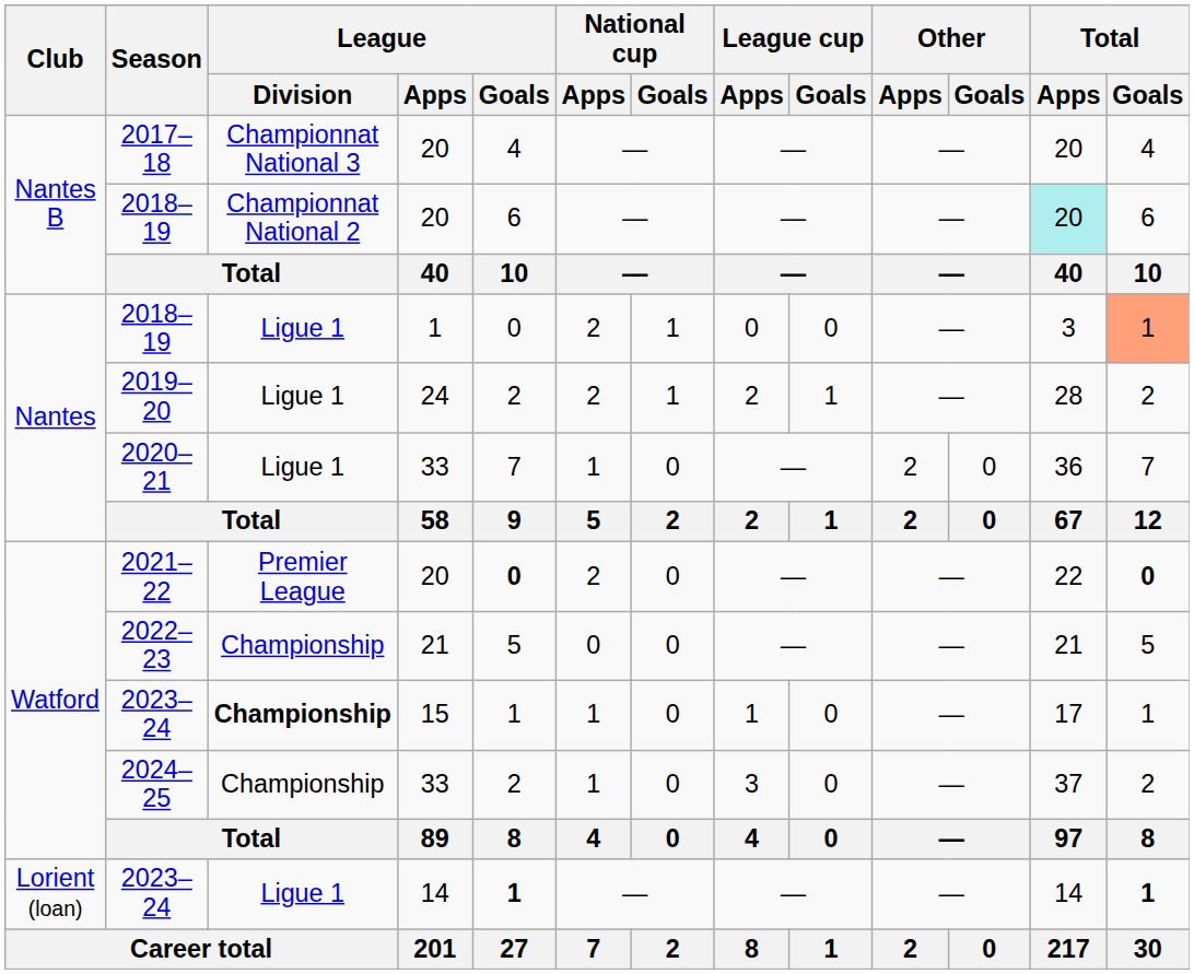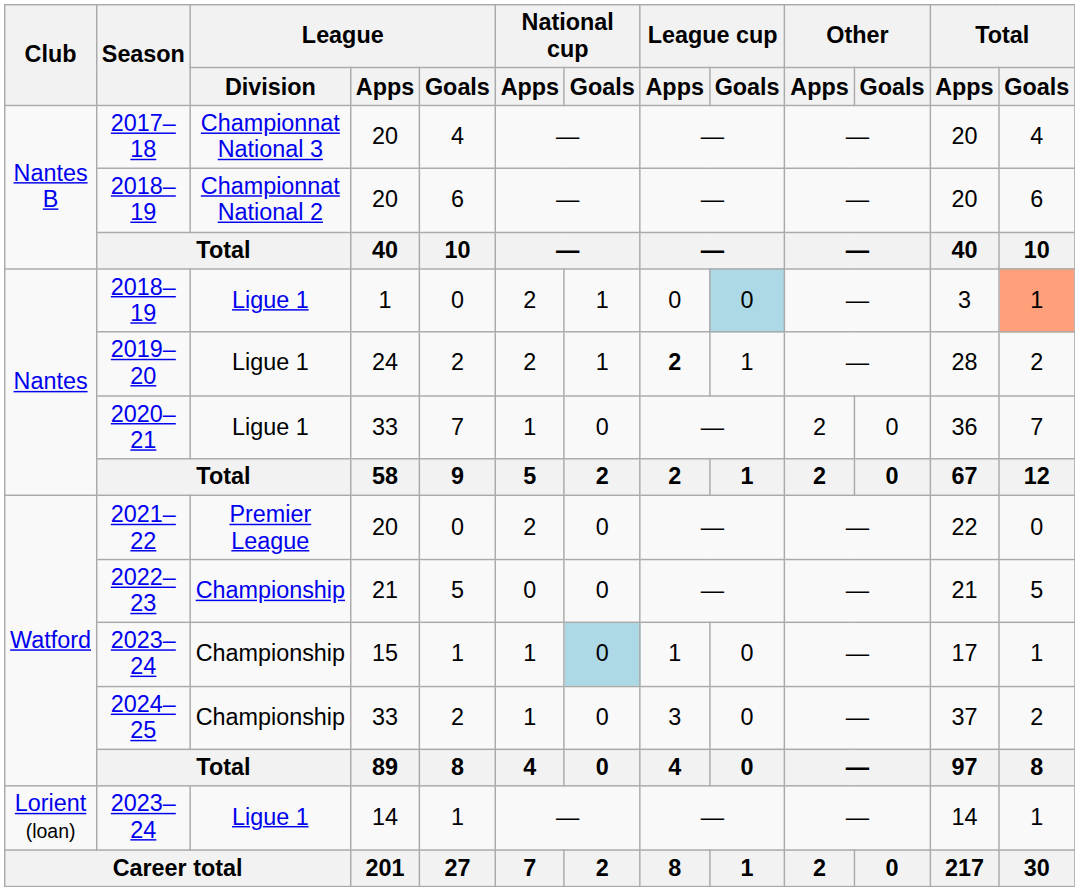2018–19 / 20 | Total / Apps: paleturquoise background -> no background
2018–19 / 1 | League cup / Goals: no background -> lightblue background
2019–20 | League cup / Apps: normal -> bold
2021–22 | League / Goals: bold -> normal
2021–22 | Total / Goals: bold -> normal
2023–24 / 15 | League / Division: bold -> normal
2023–24 / 15 | National cup / Goals: no background -> lightblue background
2023–24 / 14 | League / Goals: bold -> normal
2023–24 / 14 | Total / Goals: bold -> normal
